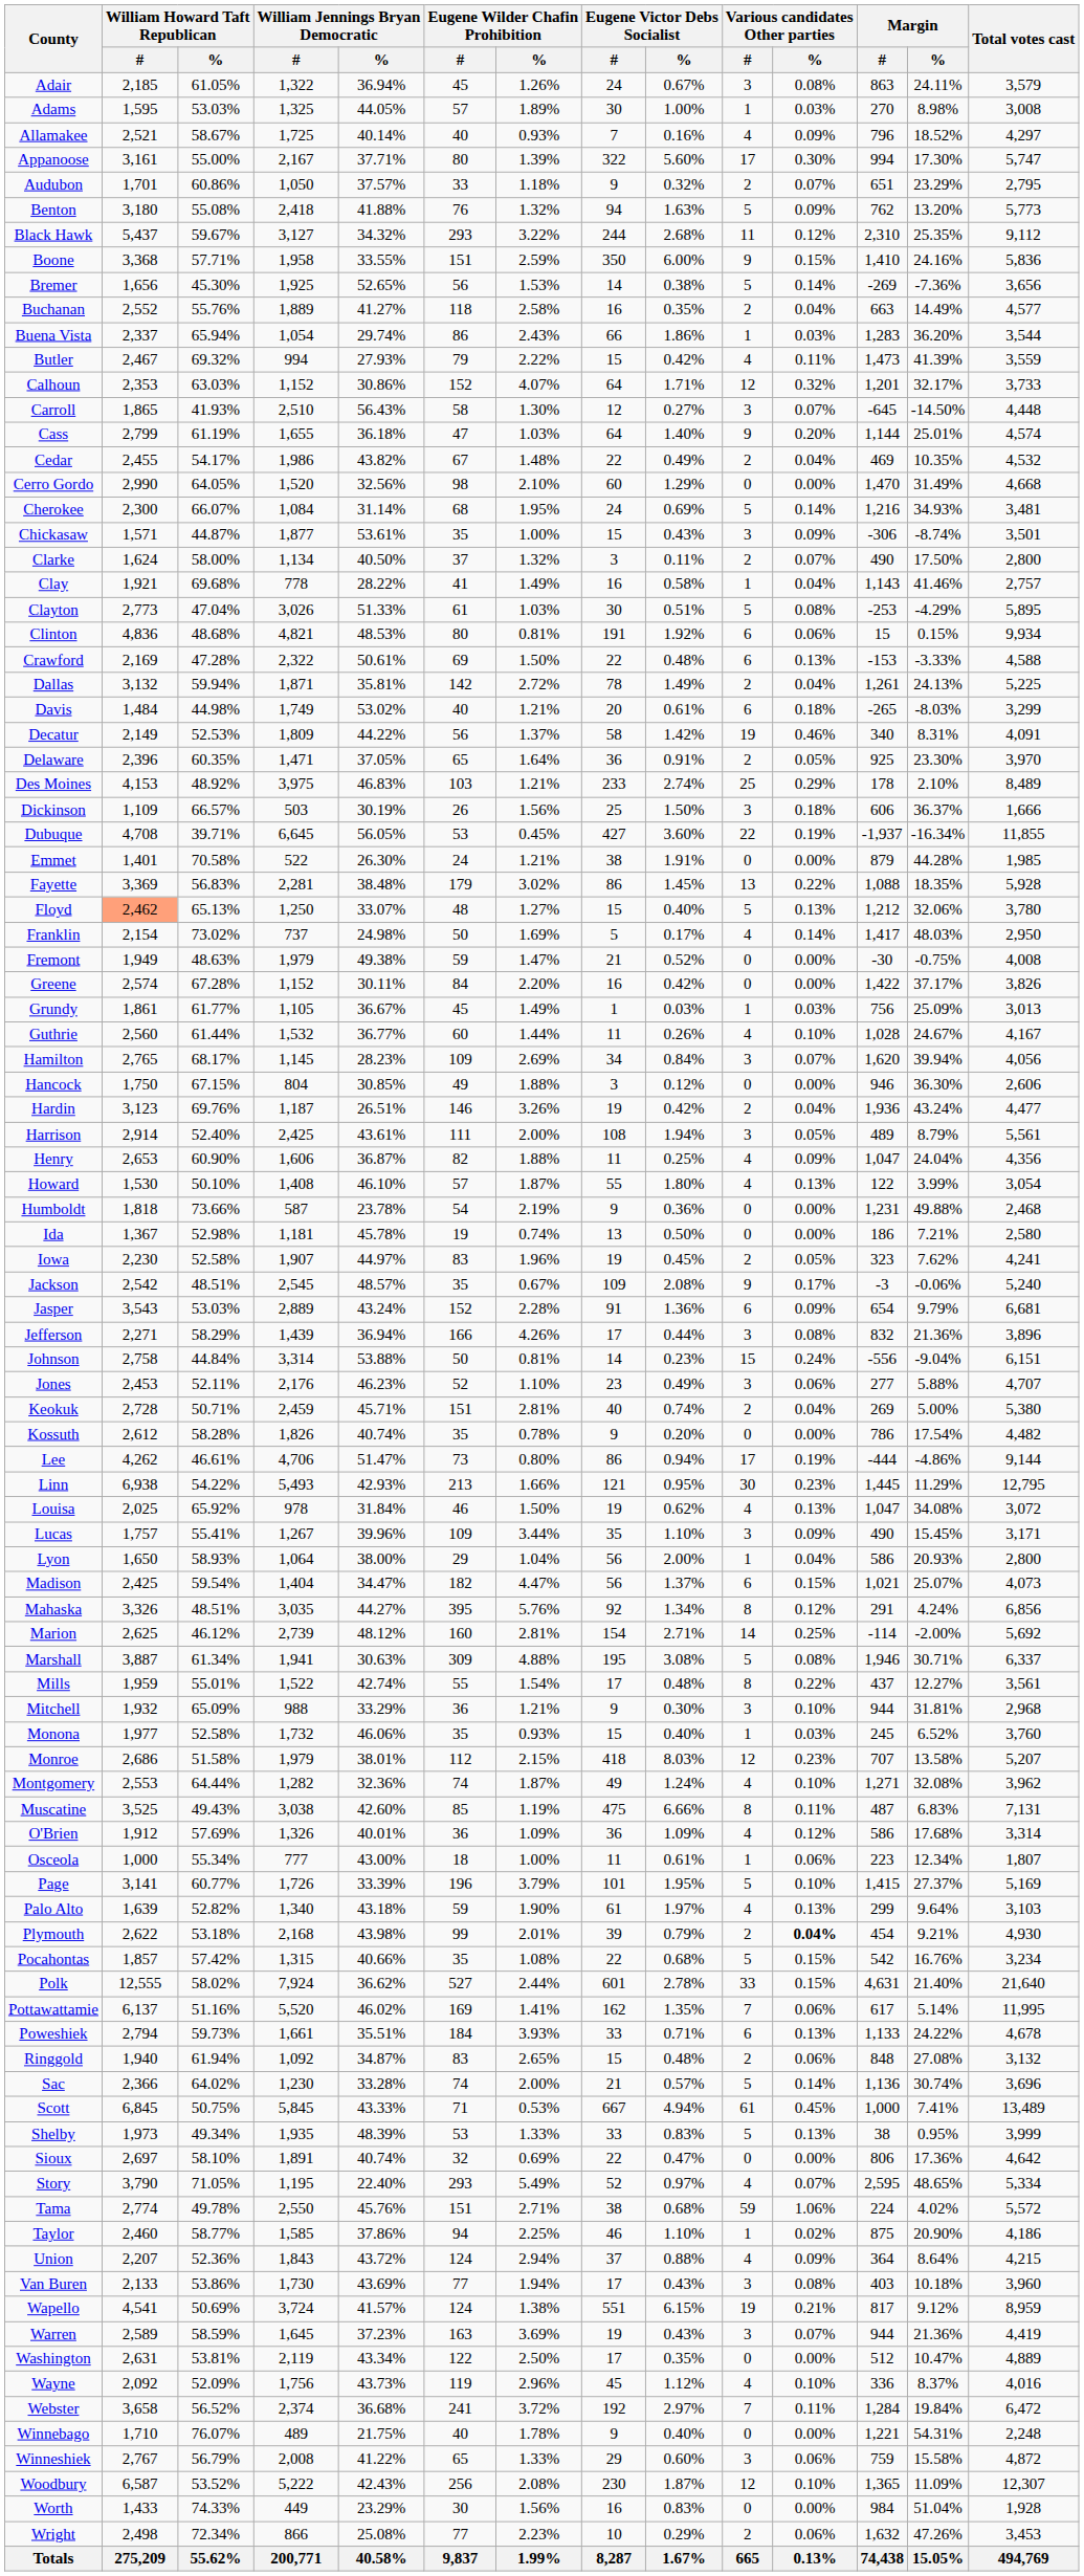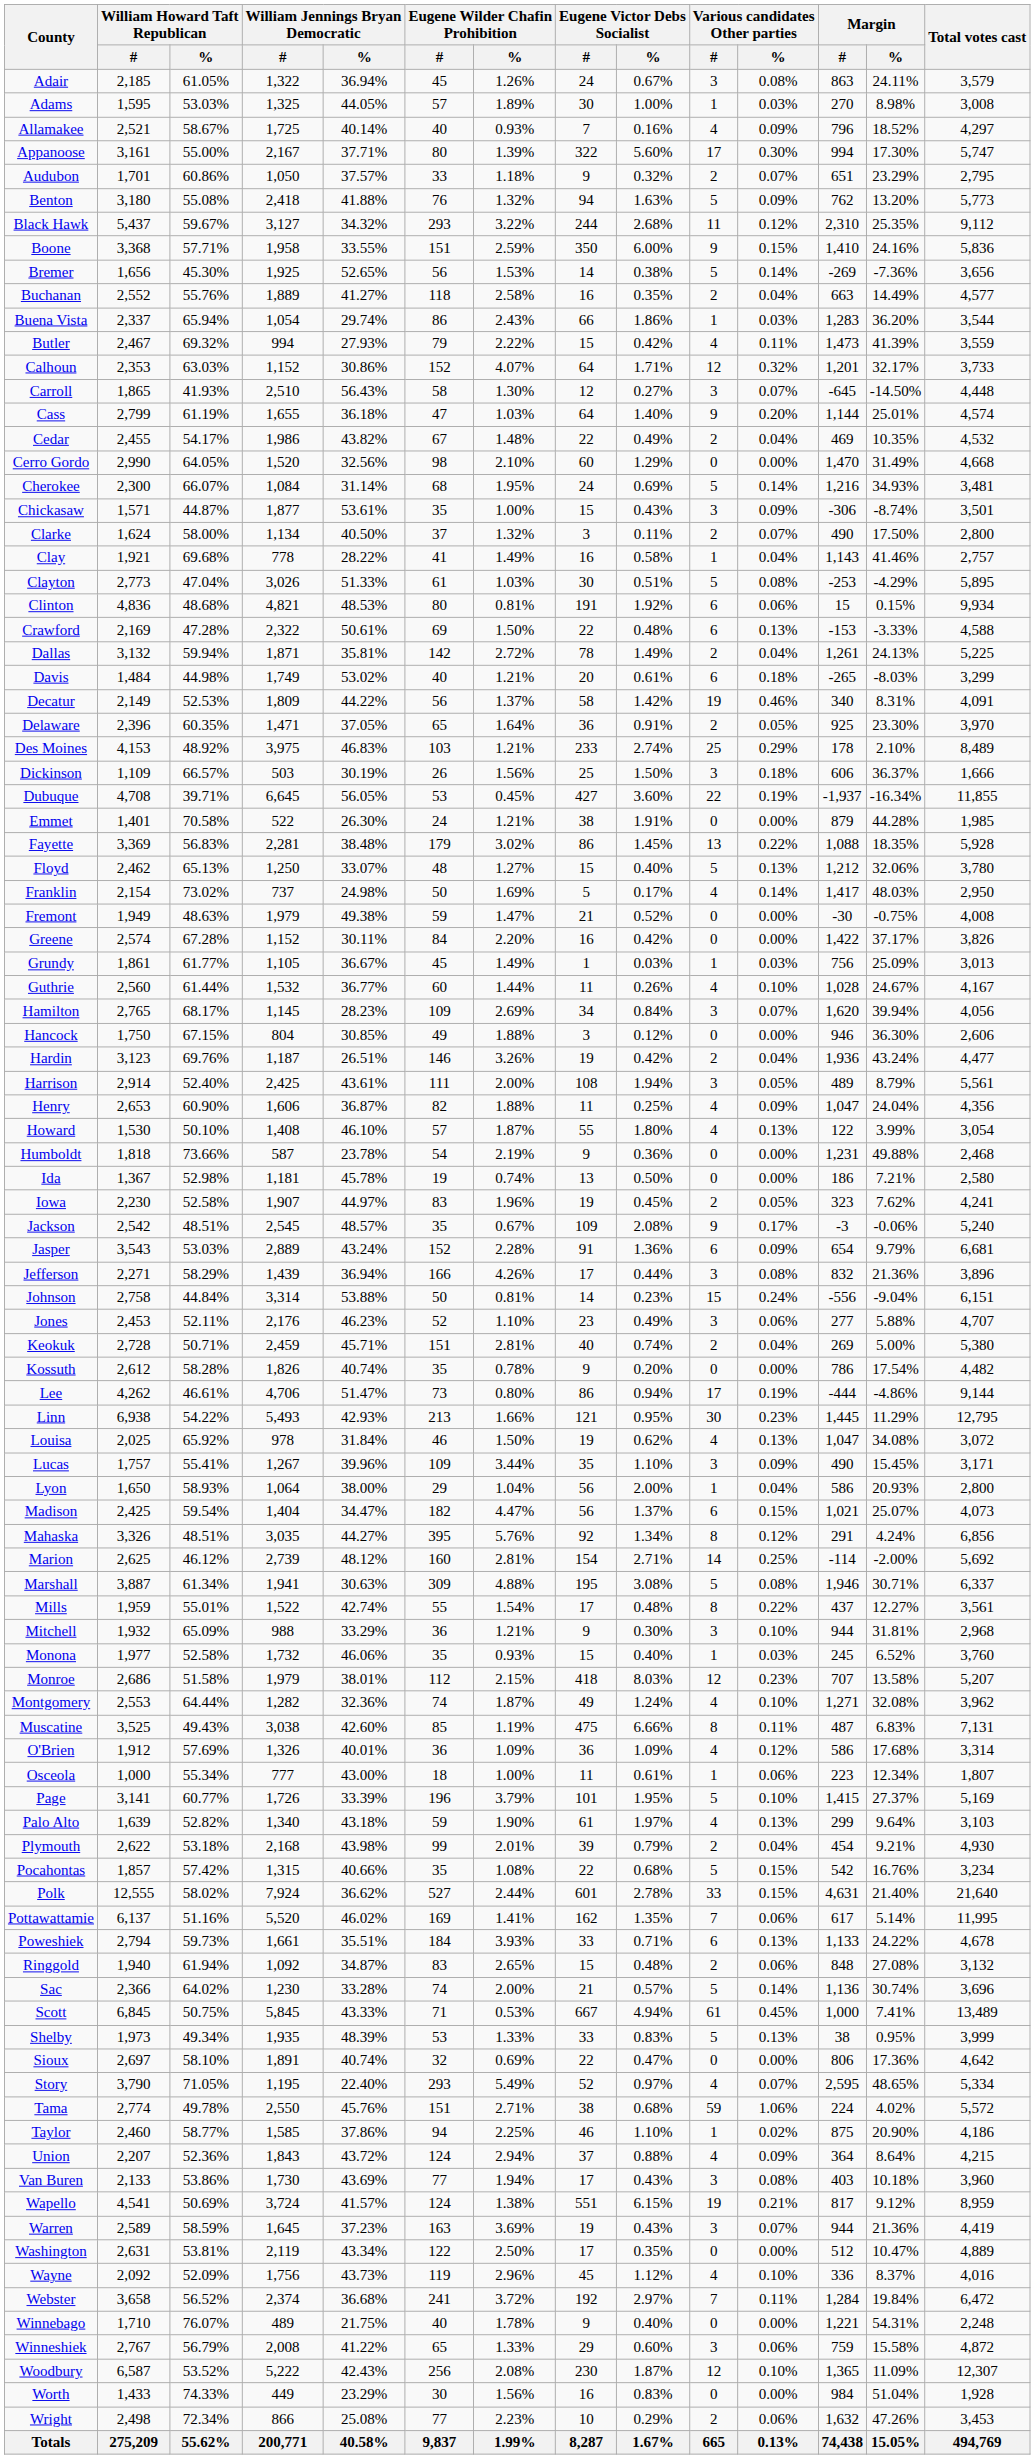Floyd | William Howard Taft Republican / #: lightsalmon background -> no background
Plymouth | Various candidates Other parties / %: bold -> normal
